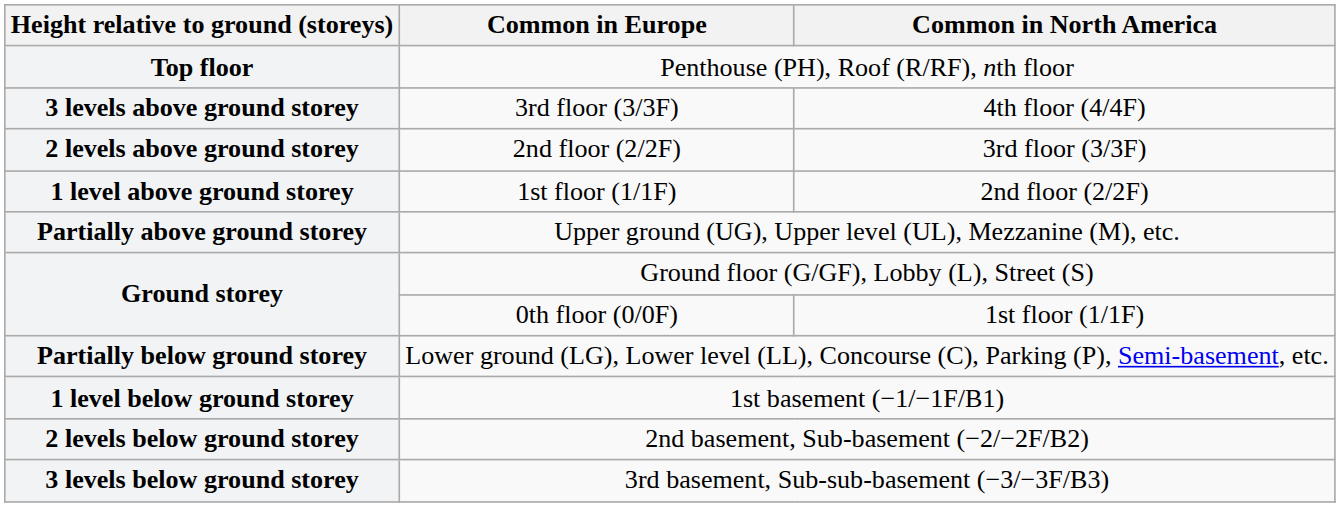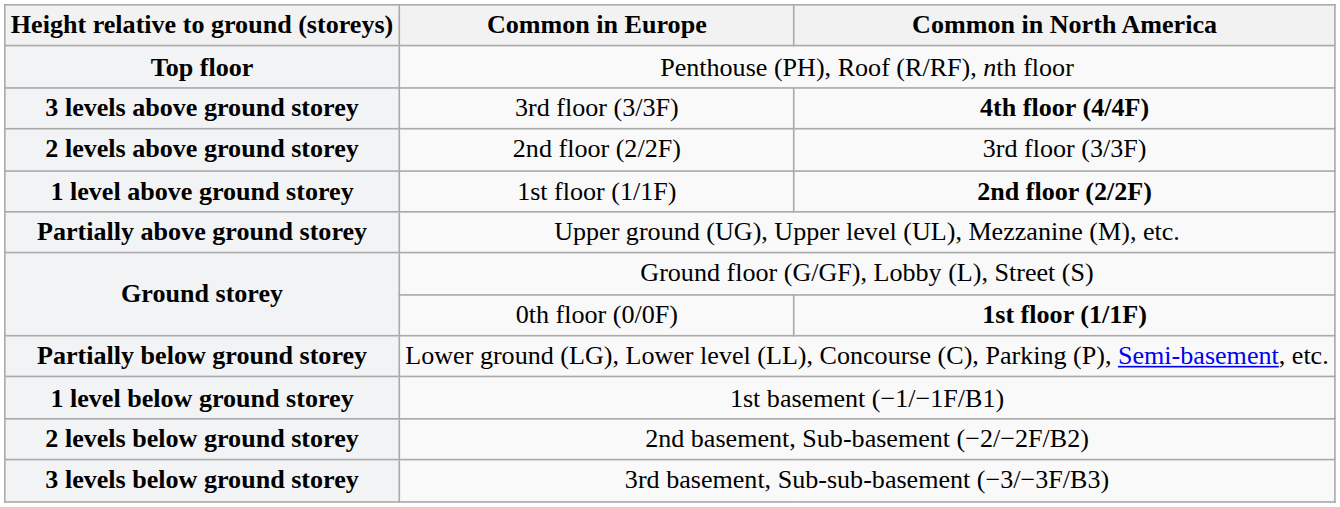3 levels above ground storey | Common in North America: normal -> bold
1 level above ground storey | Common in North America: normal -> bold
Ground storey / 0th floor (0/0F) | Common in North America: normal -> bold
